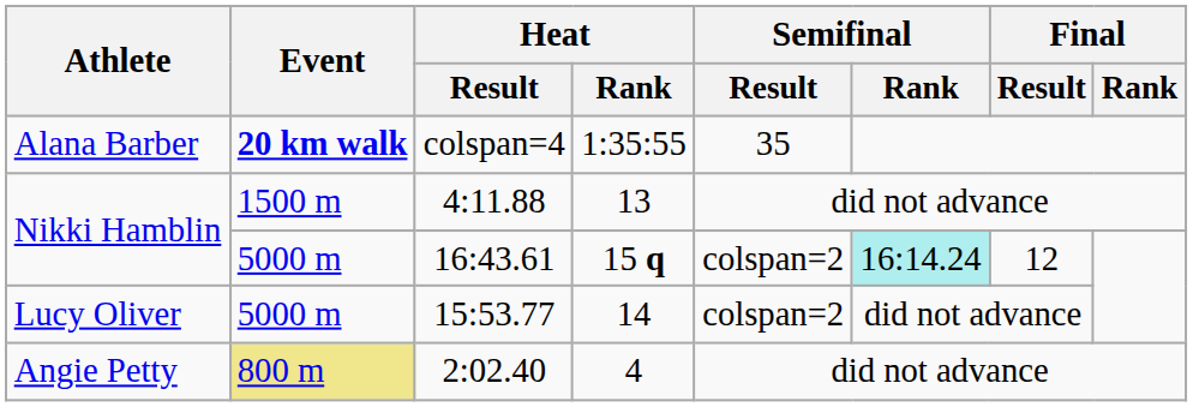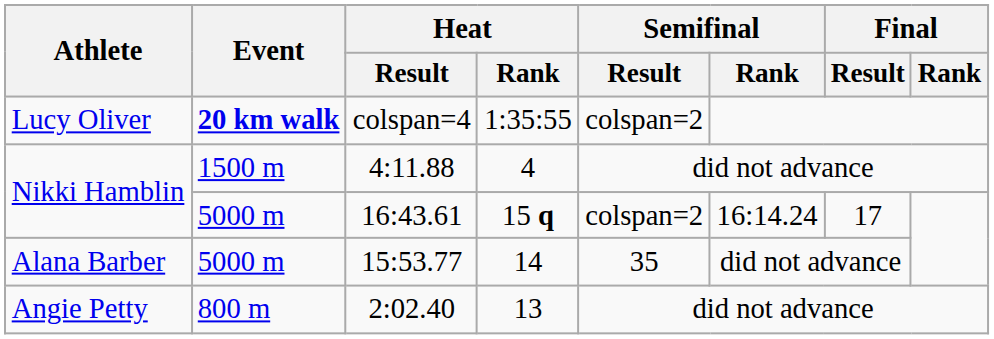colspan=4 | Athlete: Alana Barber -> Lucy Oliver
colspan=4 | Semifinal / Result: 35 -> colspan=2
4:11.88 | Heat / Rank: 13 -> 4
16:43.61 | Semifinal / Rank: paleturquoise background -> no background
16:43.61 | Final / Result: 12 -> 17
15:53.77 | Athlete: Lucy Oliver -> Alana Barber
15:53.77 | Semifinal / Result: colspan=2 -> 35
2:02.40 | Event: khaki background -> no background
2:02.40 | Heat / Rank: 4 -> 13
